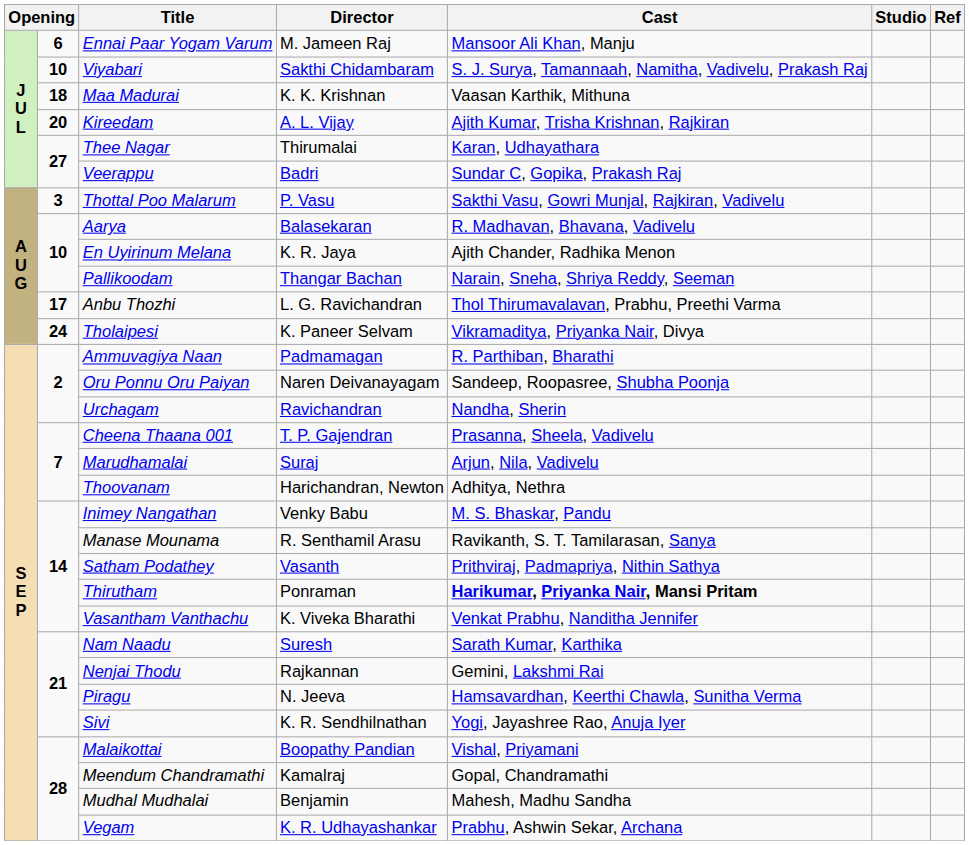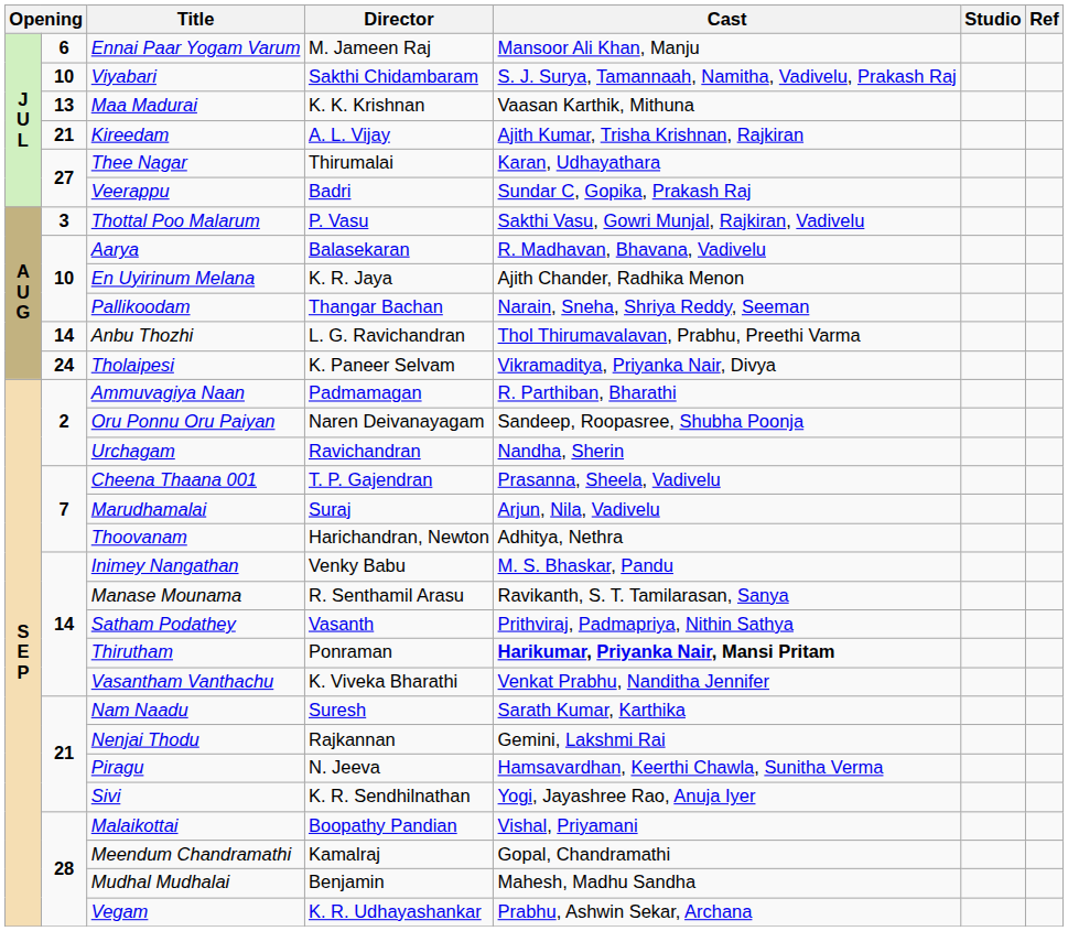Maa Madurai | column 2: 18 -> 13
Kireedam | column 2: 20 -> 21
Anbu Thozhi | column 2: 17 -> 14
